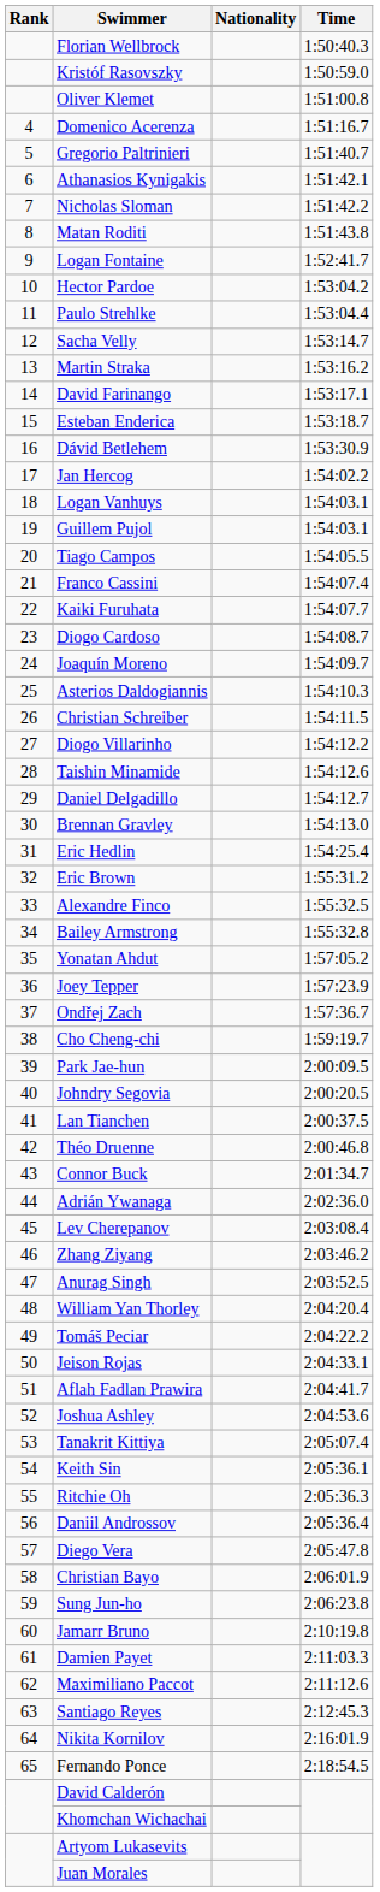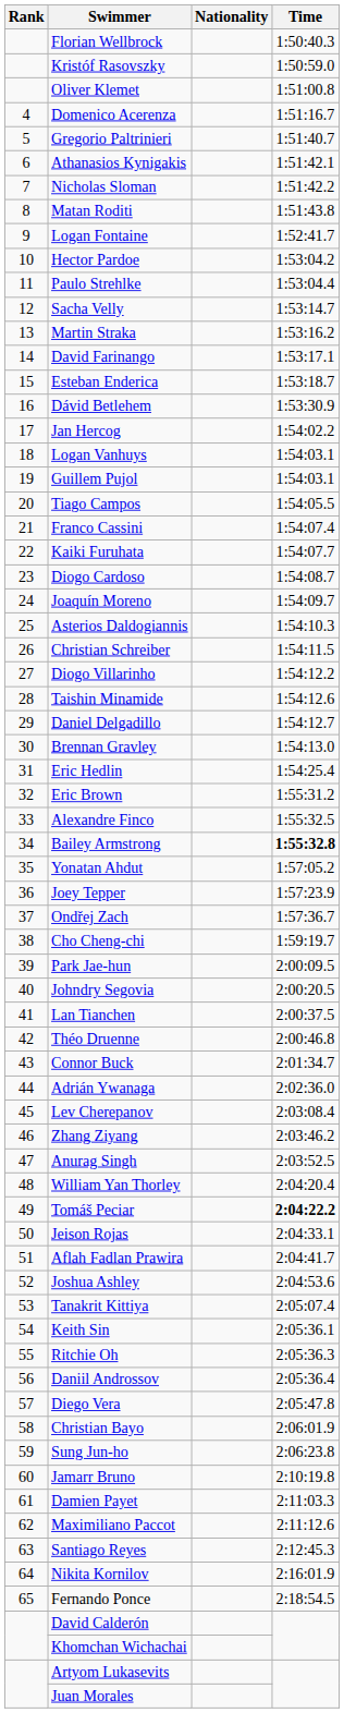Bailey Armstrong | Time: normal -> bold
Tomáš Peciar | Time: normal -> bold
